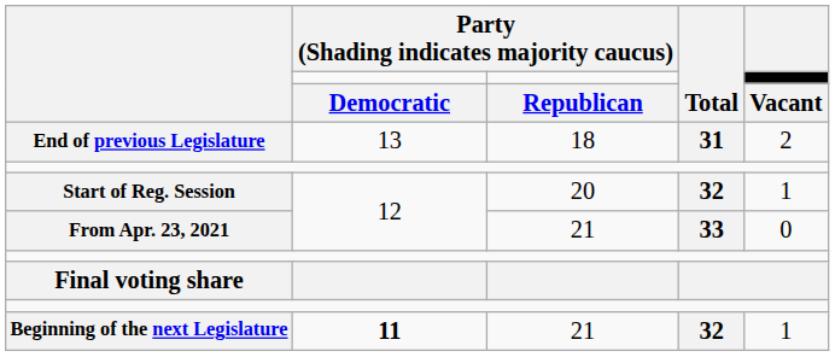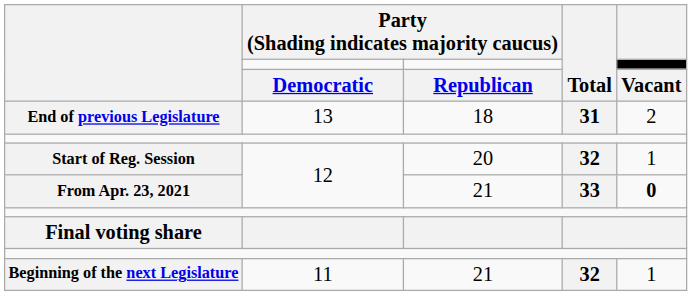From Apr. 23, 2021 | column 5: normal -> bold
Beginning of the next Legislature | column 2: bold -> normal
